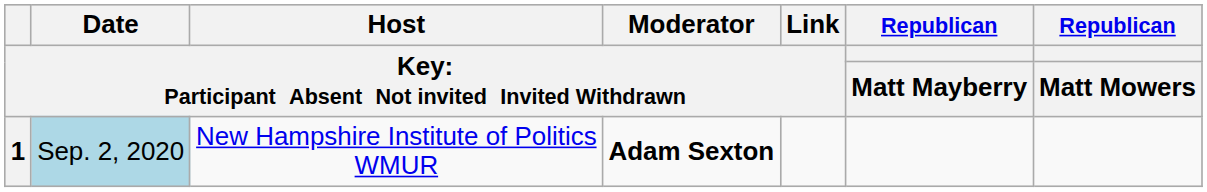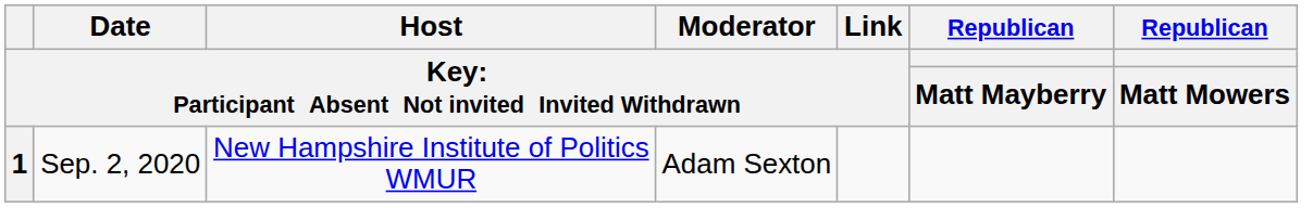1 | column 2: lightblue background -> no background
1 | column 4: bold -> normal
